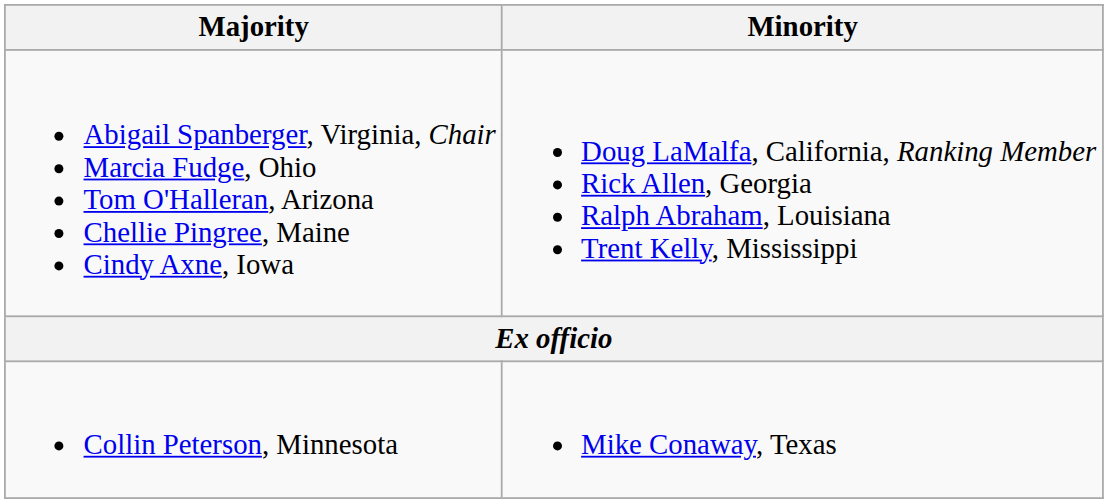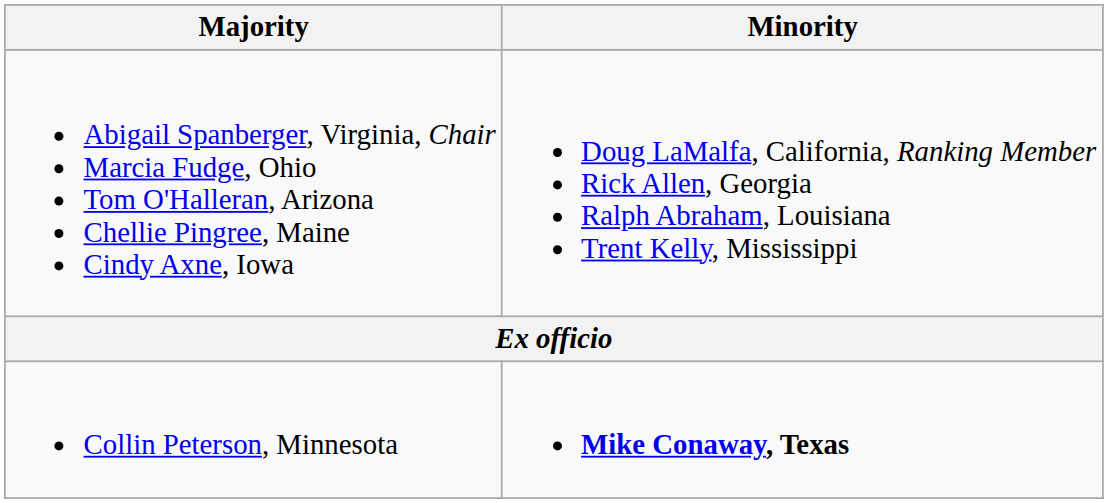Collin Peterson, Minnesota | Minority: normal -> bold
